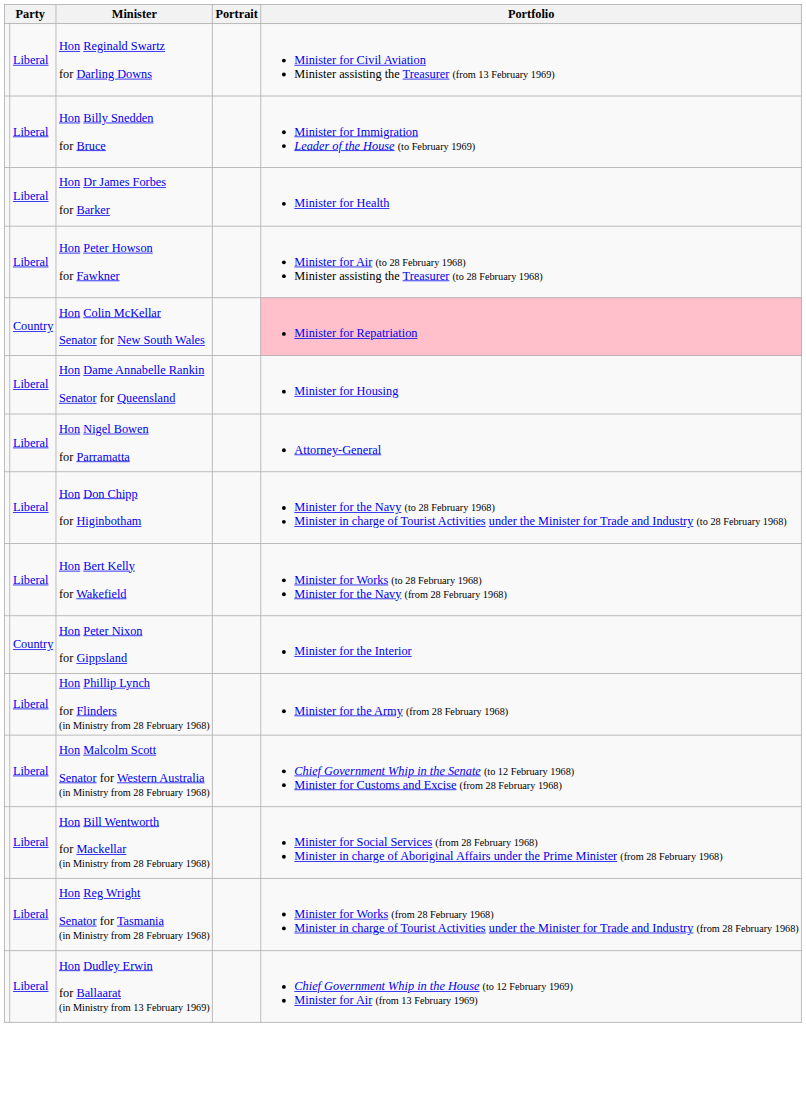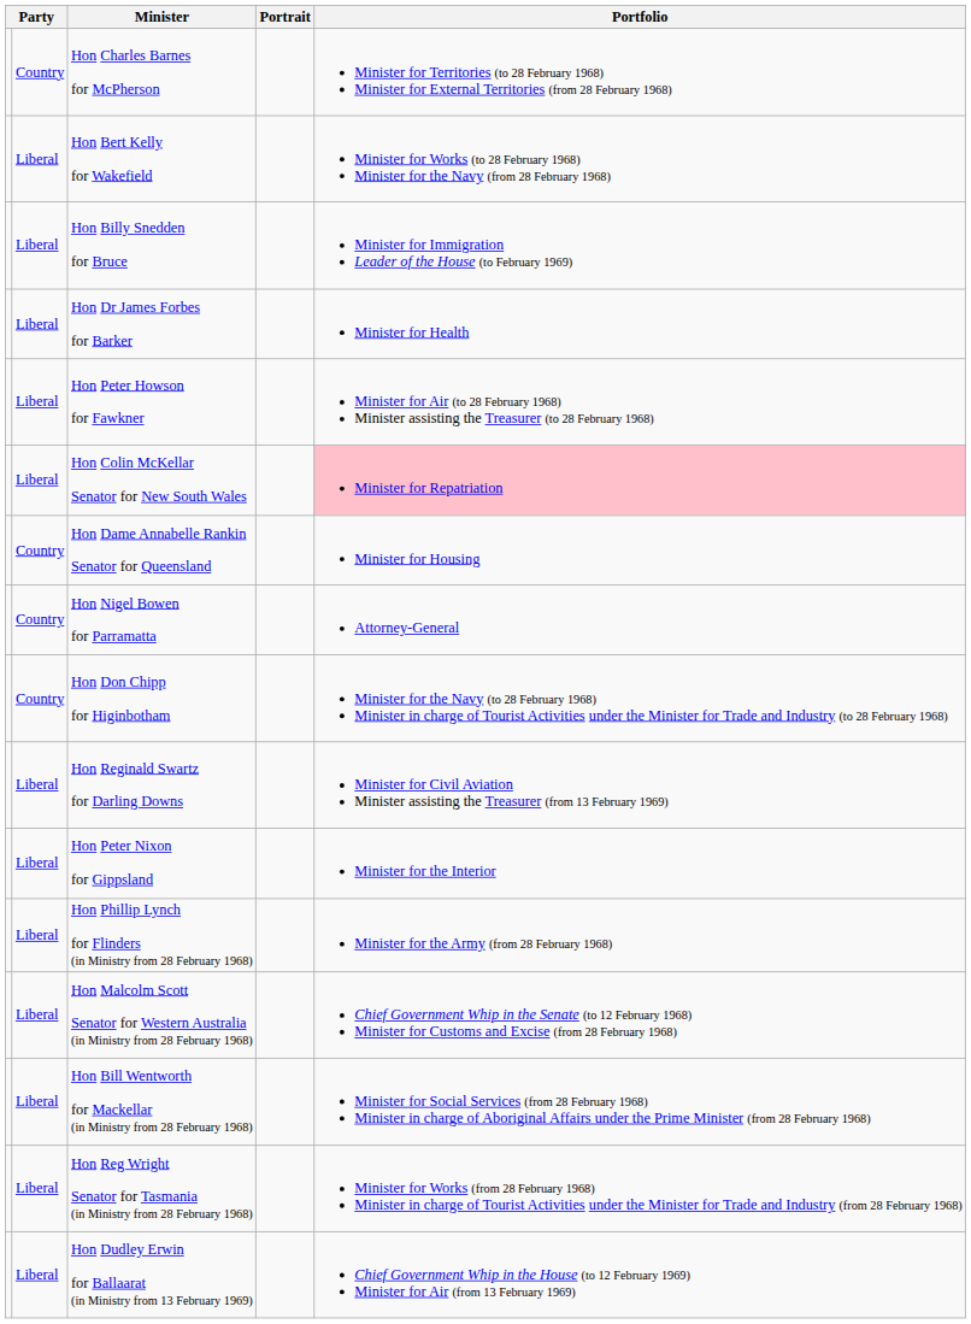+ row: Country | Hon Charles Barnes for McPherson | Minister for Territories (to 28 February 1968) Minister for External Territories (from 28 February 1968)
rows swapped: Hon Reginald Swartz for Darling Downs <-> Hon Bert Kelly for Wakefield
Hon Colin McKellar Senator for New South Wales | column 2: Country -> Liberal
Hon Dame Annabelle Rankin Senator for Queensland | column 2: Liberal -> Country
Hon Nigel Bowen for Parramatta | column 2: Liberal -> Country
Hon Don Chipp for Higinbotham | column 2: Liberal -> Country
Hon Peter Nixon for Gippsland | column 2: Country -> Liberal
